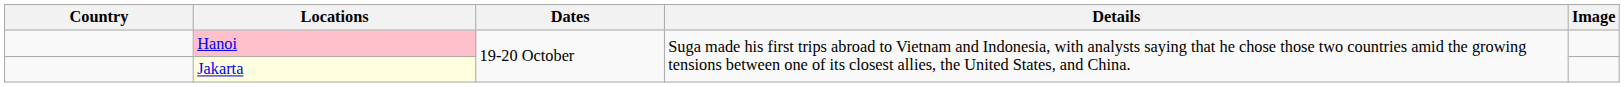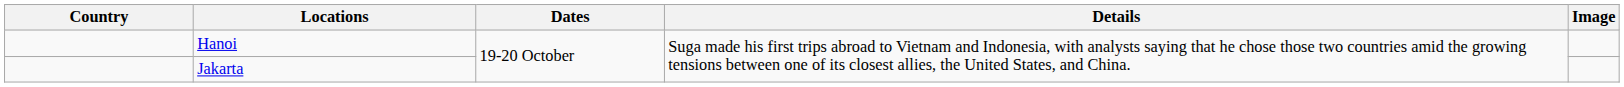Hanoi | Locations: pink background -> no background
Jakarta | Locations: lightyellow background -> no background
